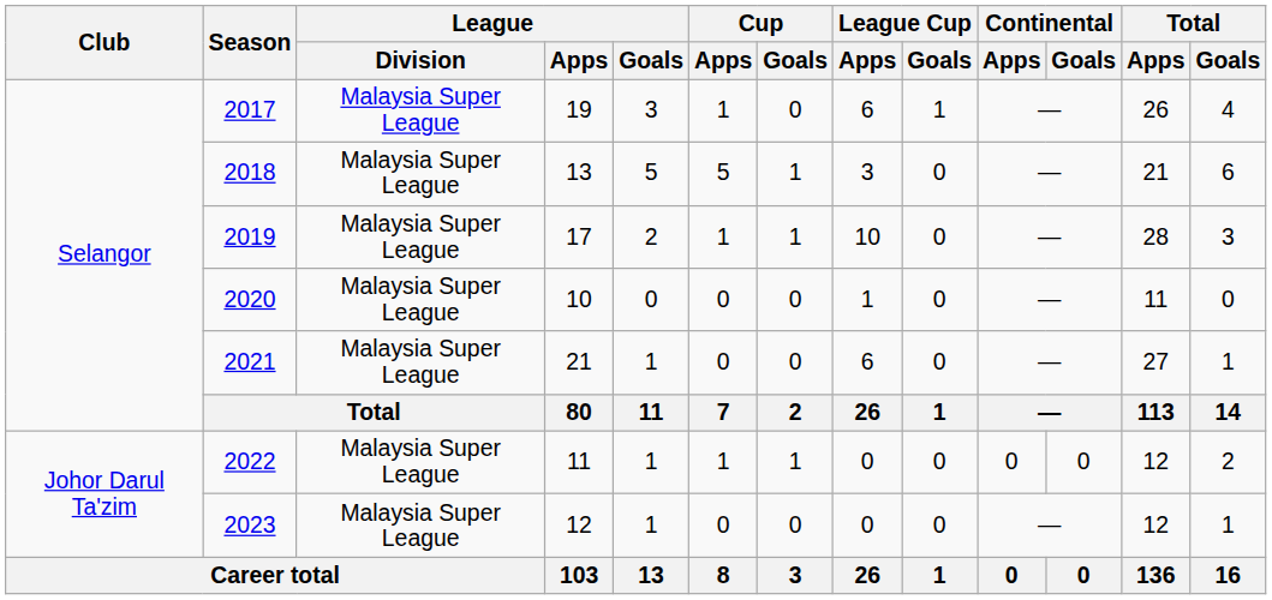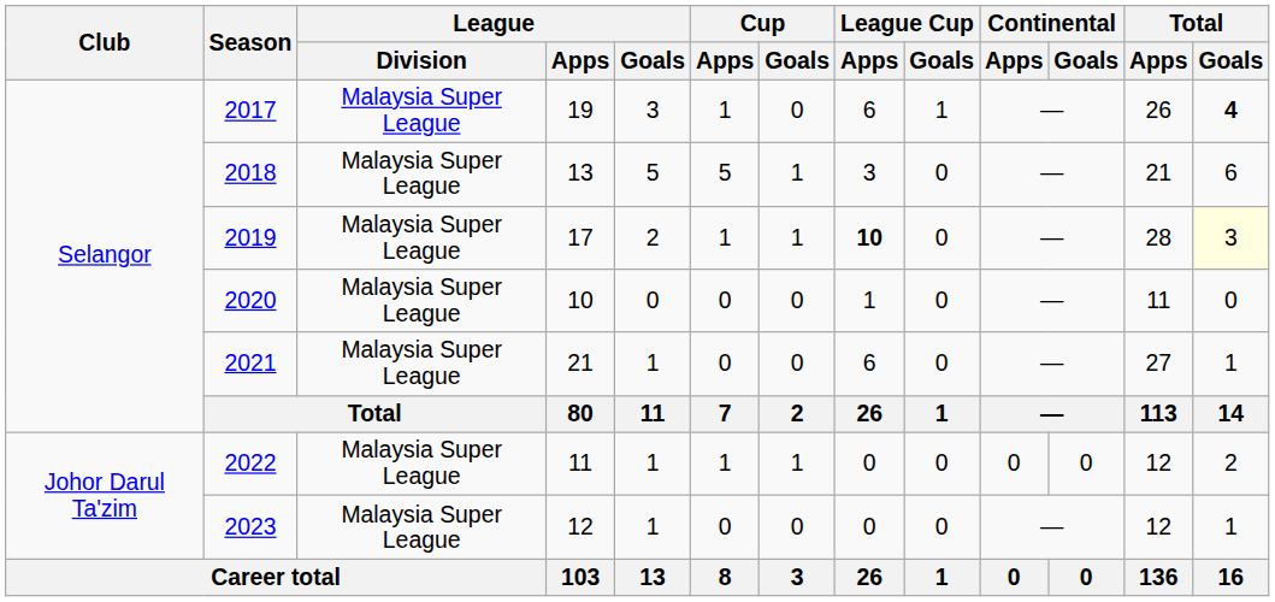2017 | Total / Goals: normal -> bold
2019 | League Cup / Apps: normal -> bold
2019 | Total / Goals: no background -> lightyellow background
